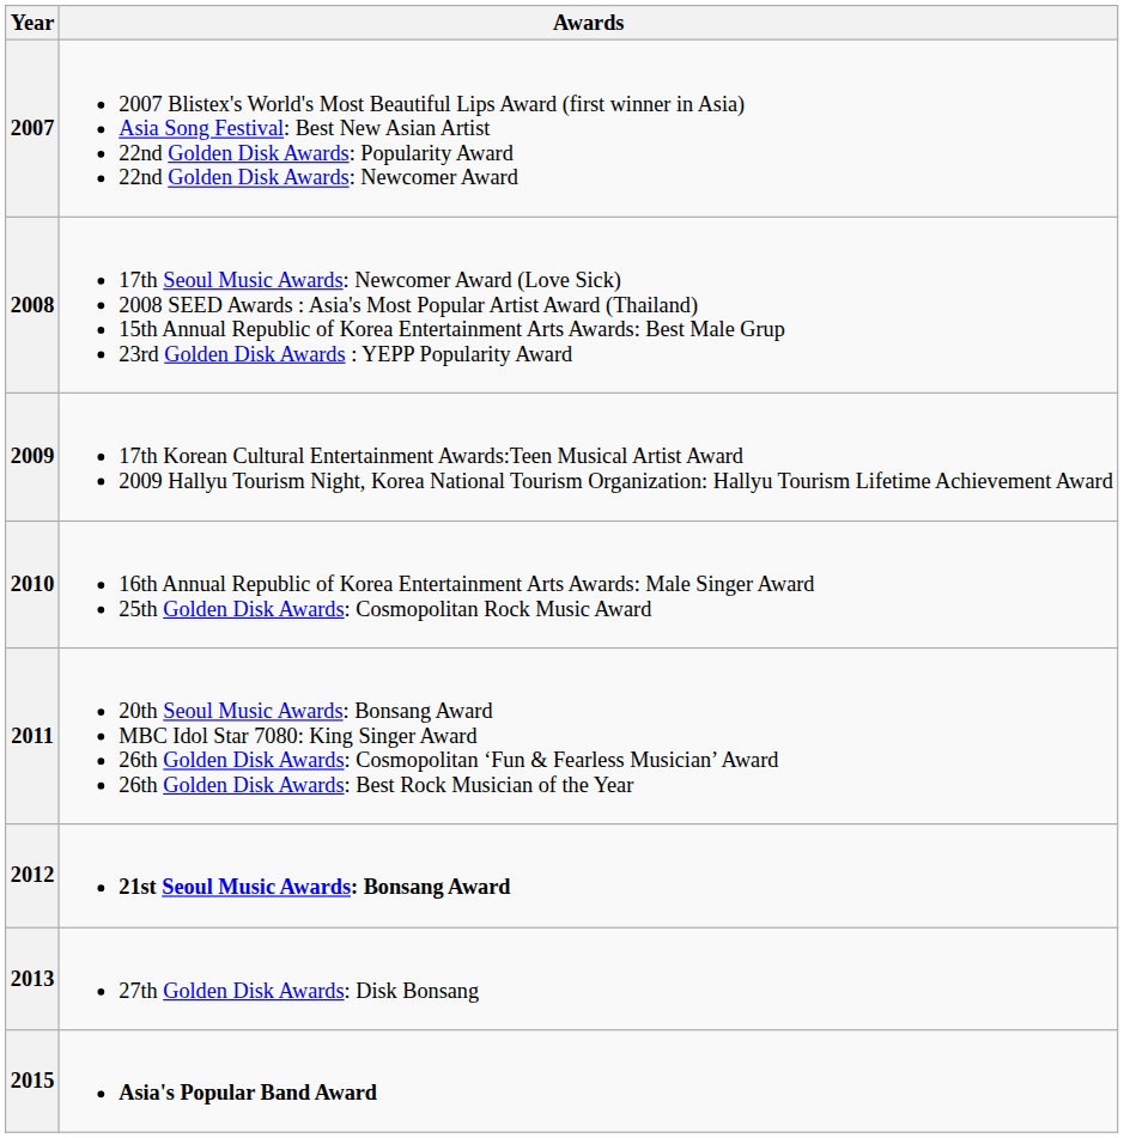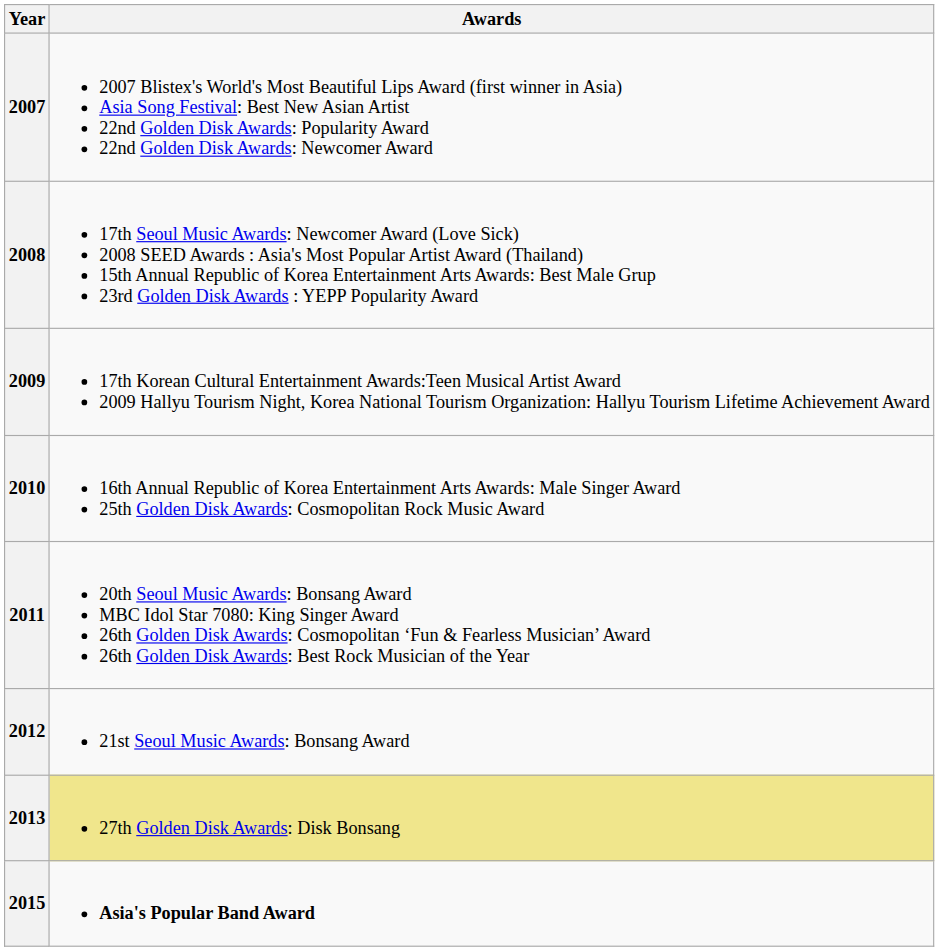2012 | Awards: bold -> normal
2013 | Awards: no background -> khaki background
